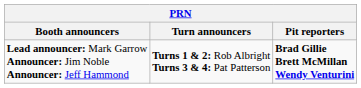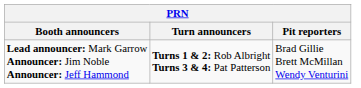row 3 | Pit reporters: bold -> normal
